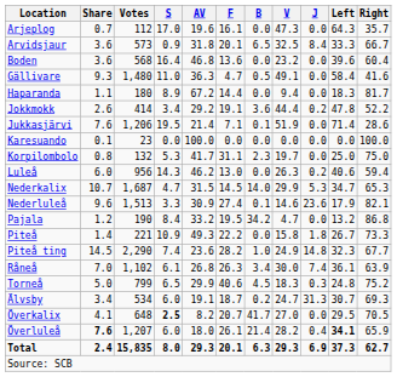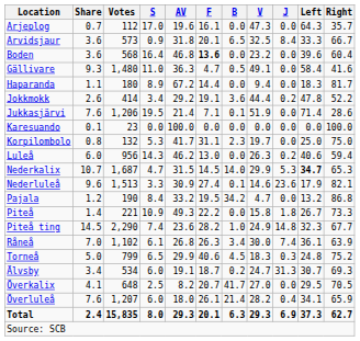Boden | F: normal -> bold
Nederkalix | Left: normal -> bold
Överkalix | S: bold -> normal
Överluleå | Share: bold -> normal
Överluleå | Left: bold -> normal
